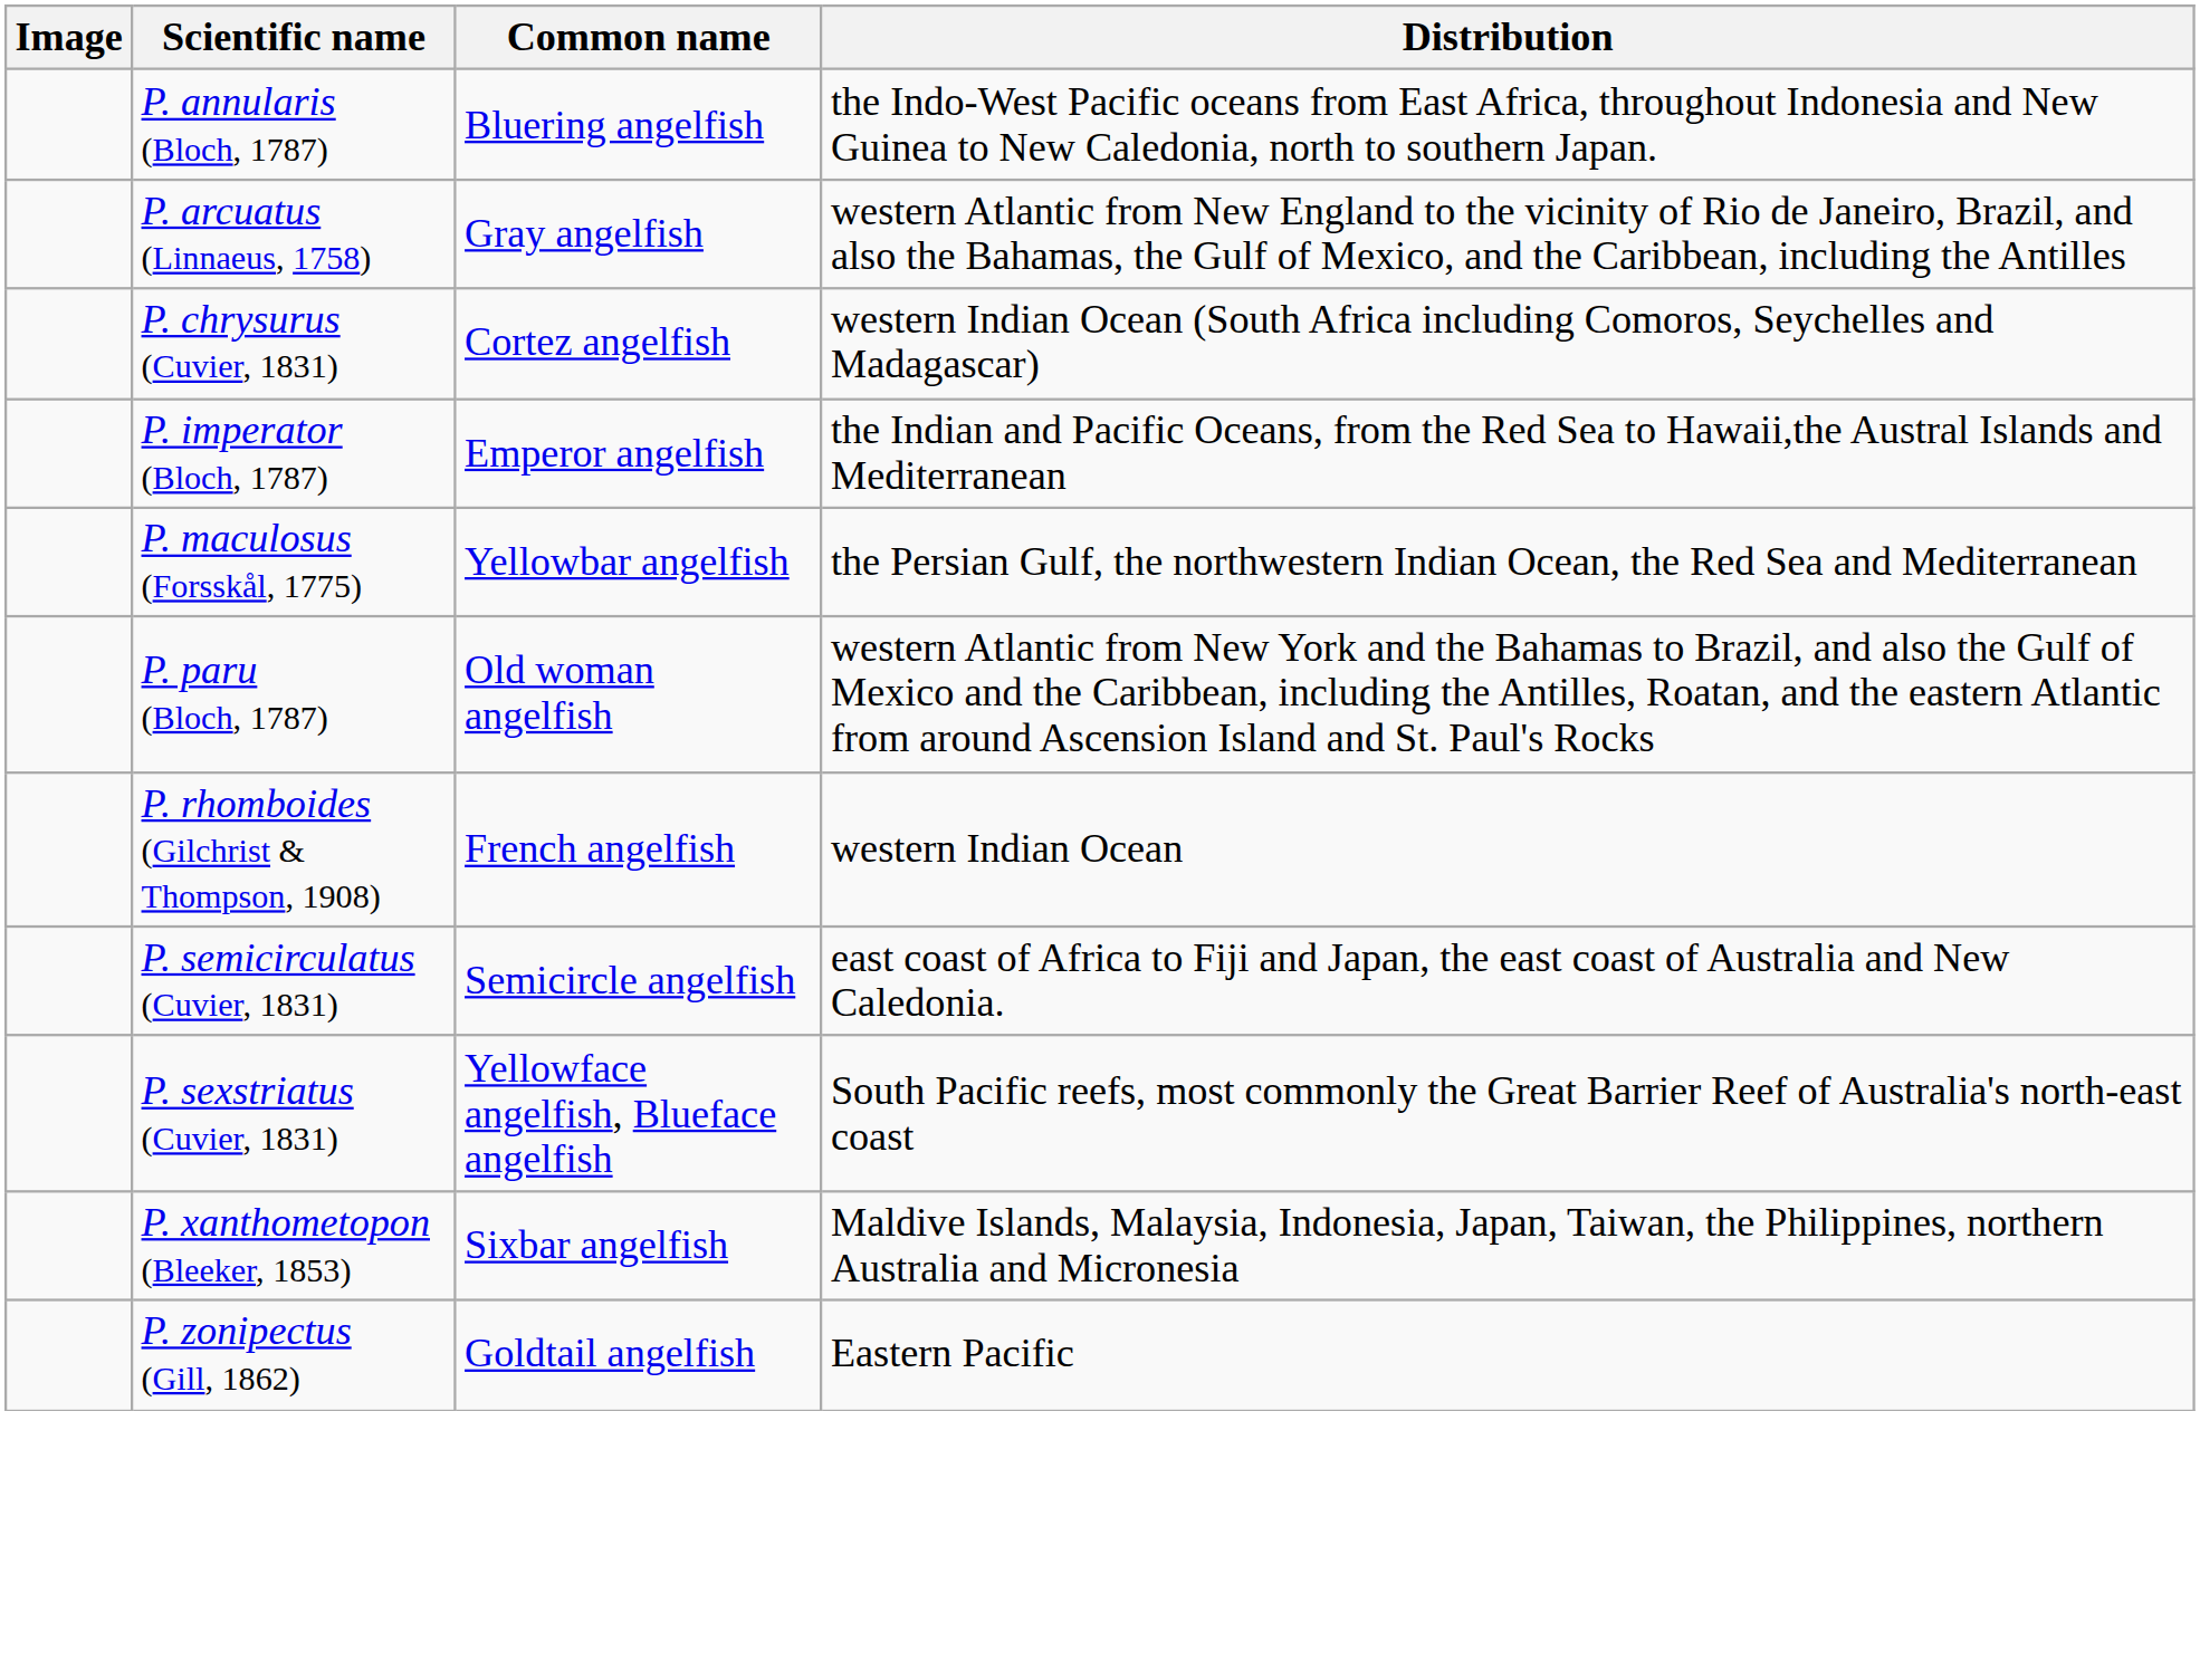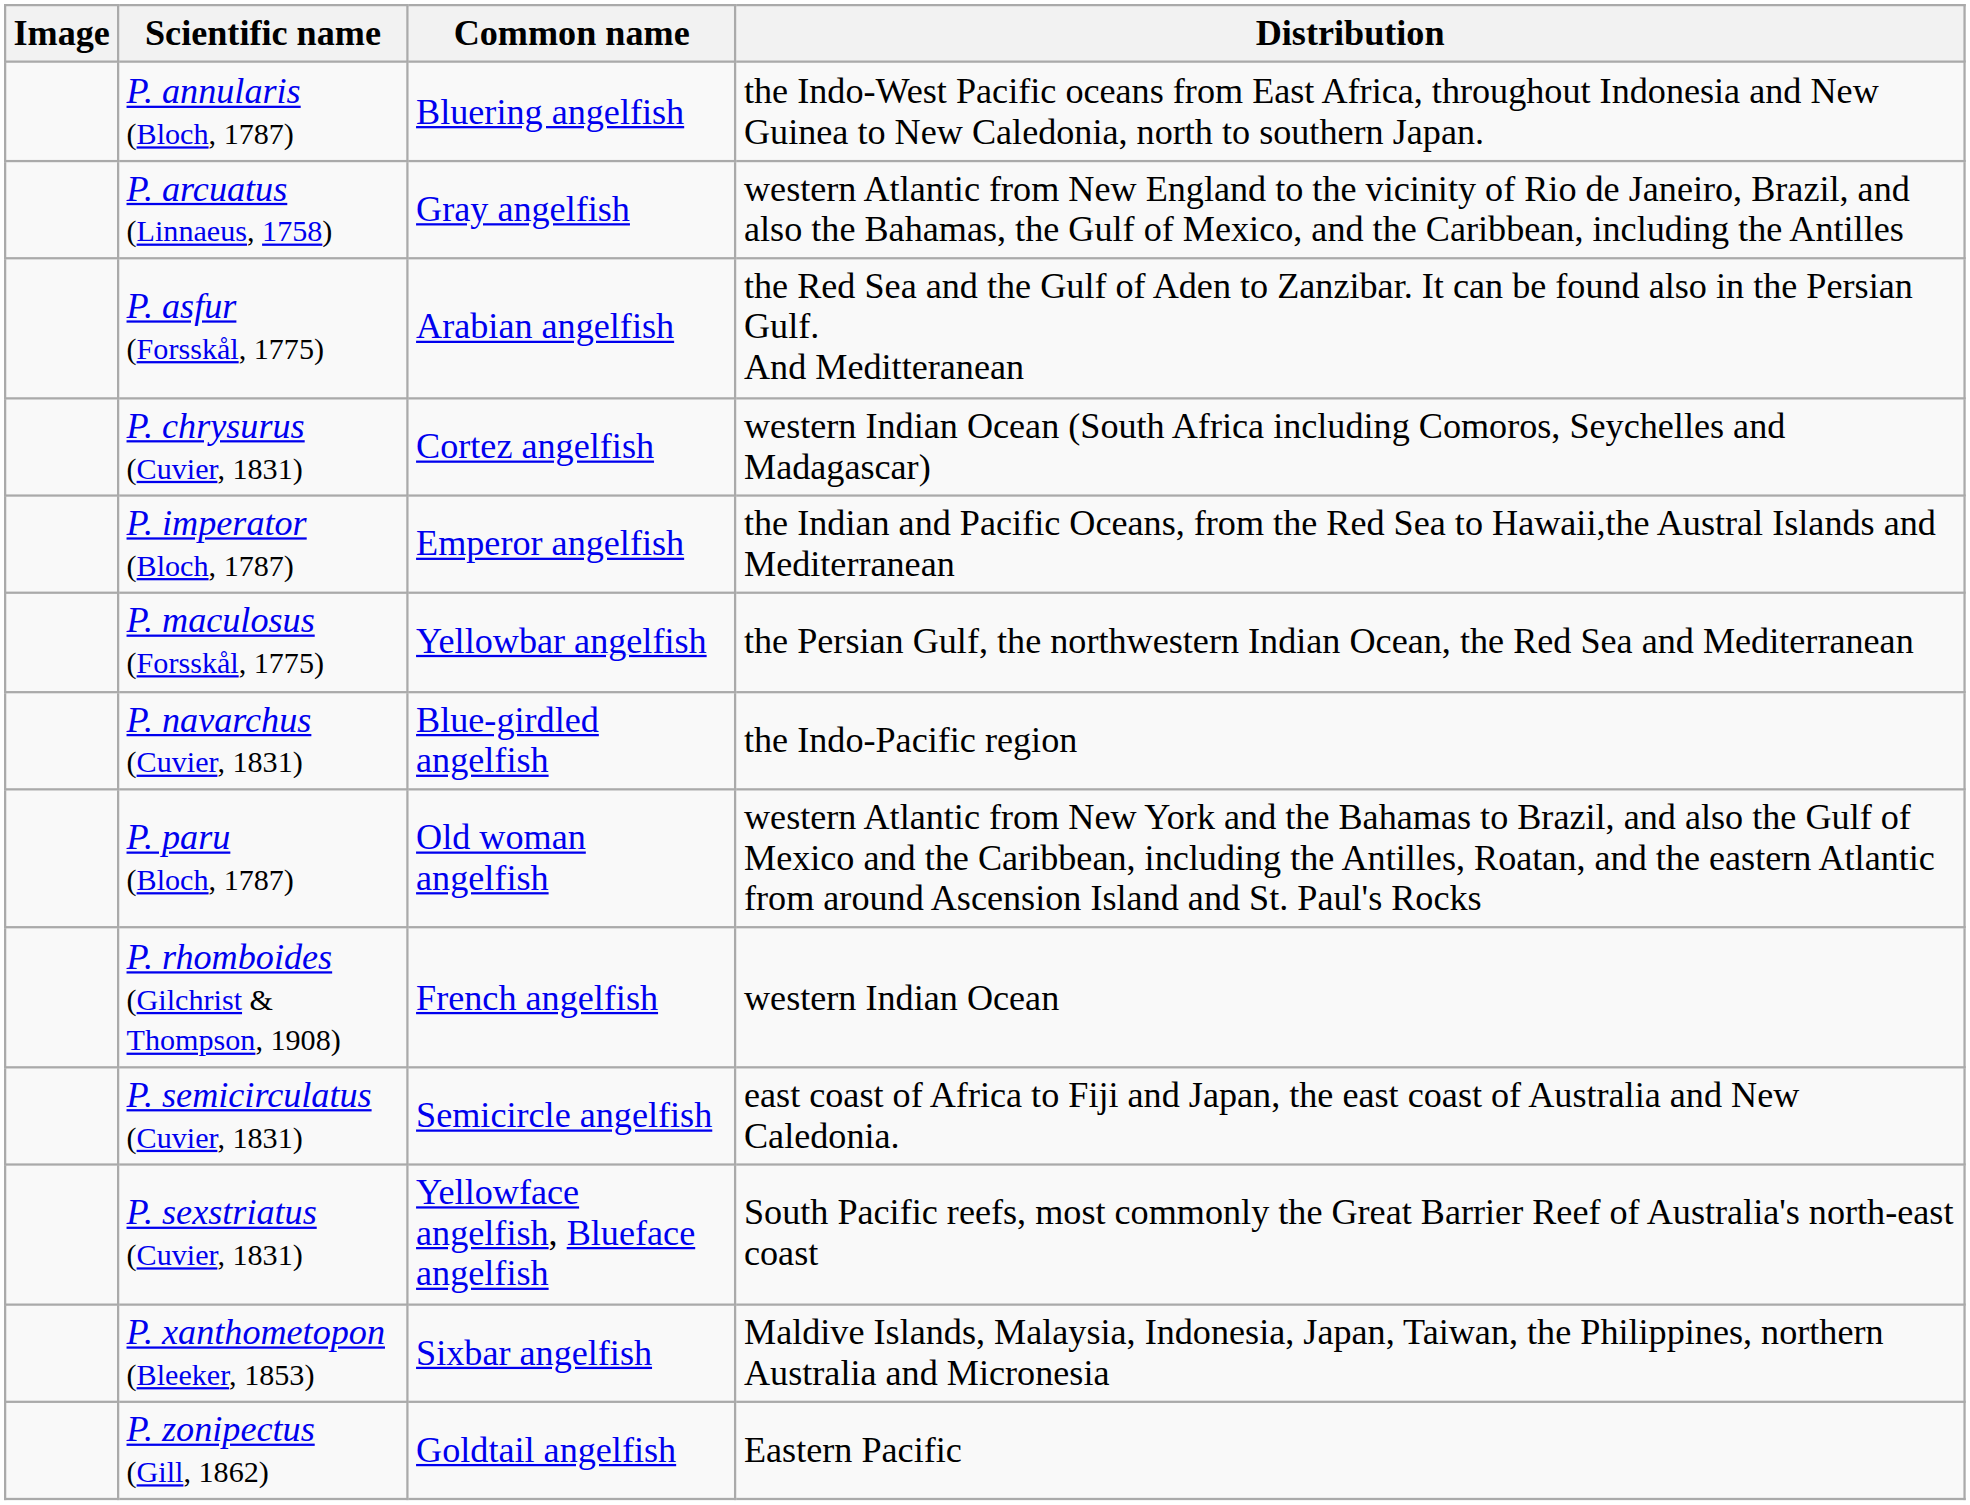+ row: P. asfur (Forsskål, 1775) | Arabian angelfish | the Red Sea and the Gulf of Aden to Zanzibar. It can be found also in the Persian Gulf. And Meditteranean
+ row: P. navarchus (Cuvier, 1831) | Blue-girdled angelfish | the Indo-Pacific region
